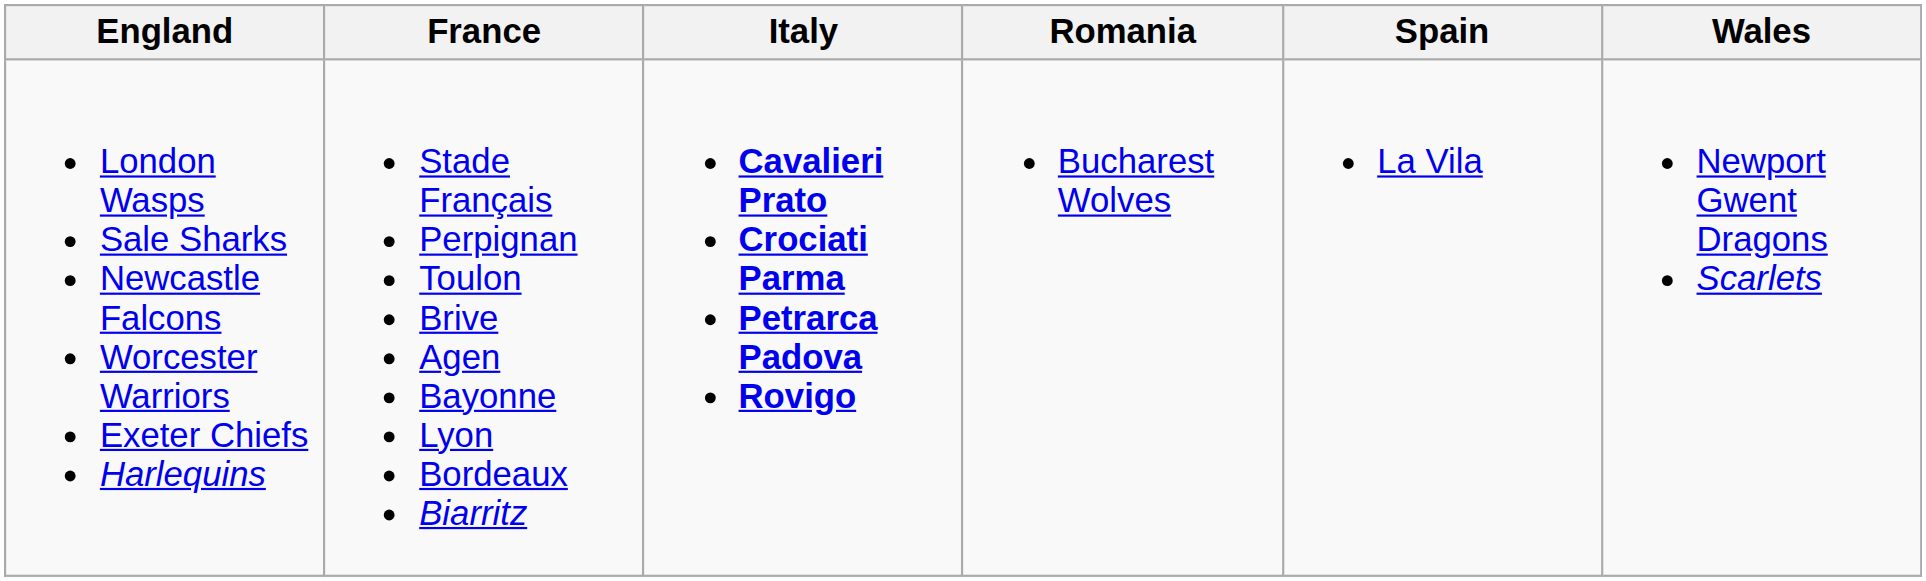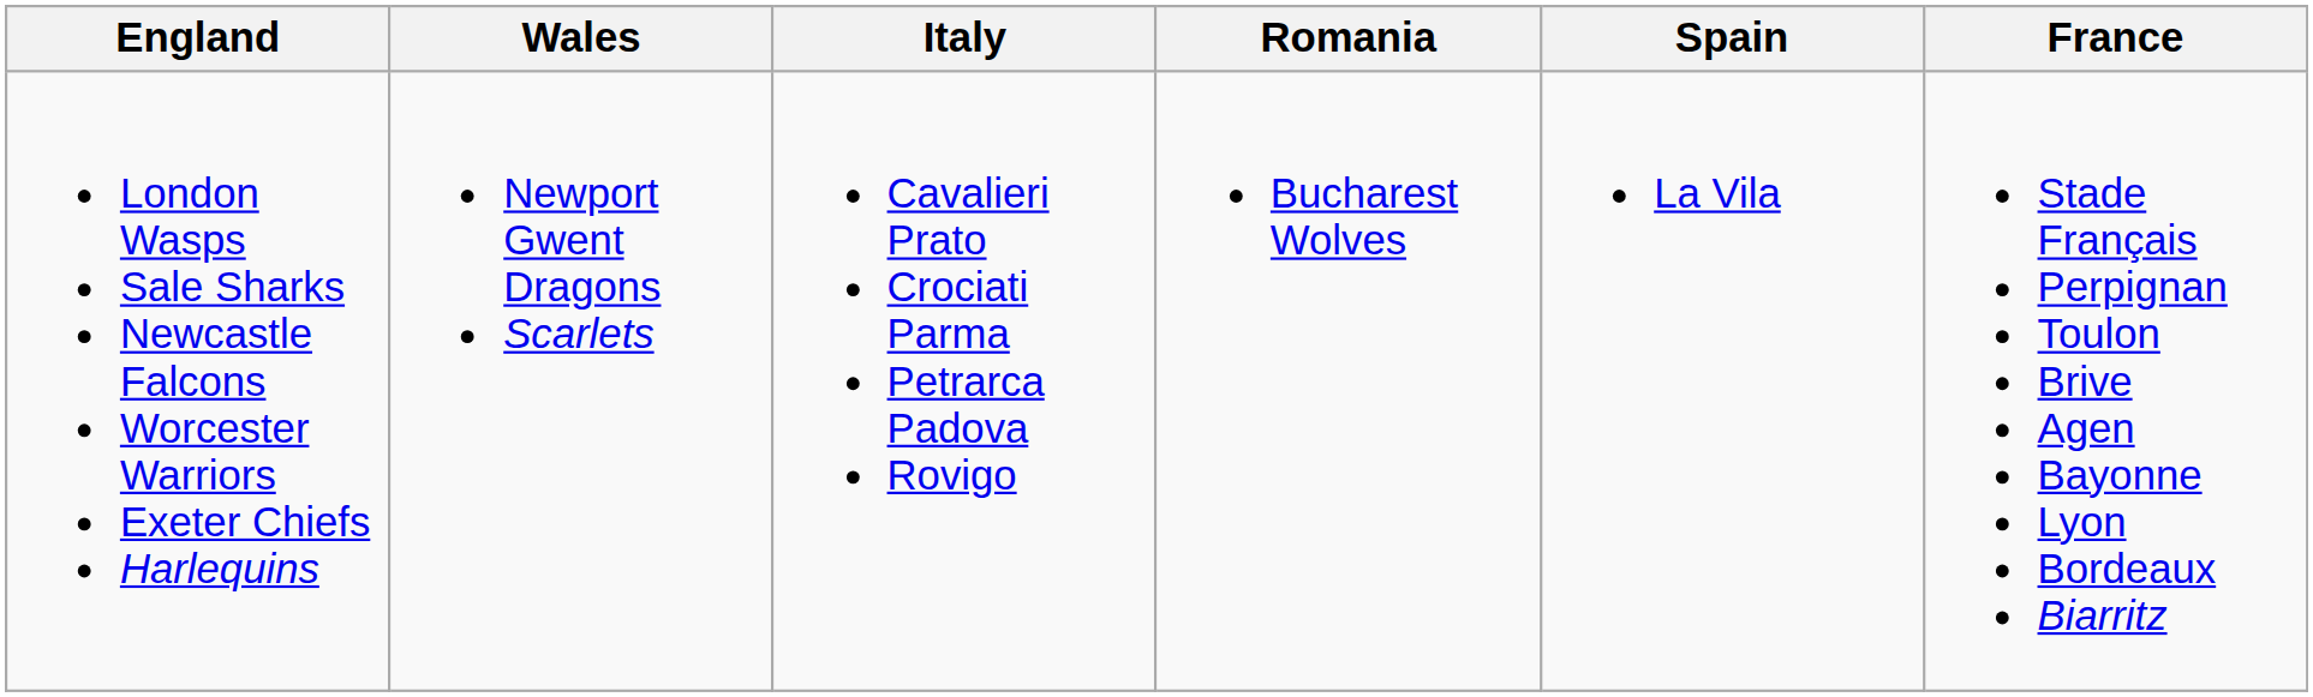columns swapped: France <-> Wales
row 2 | Italy: bold -> normal
